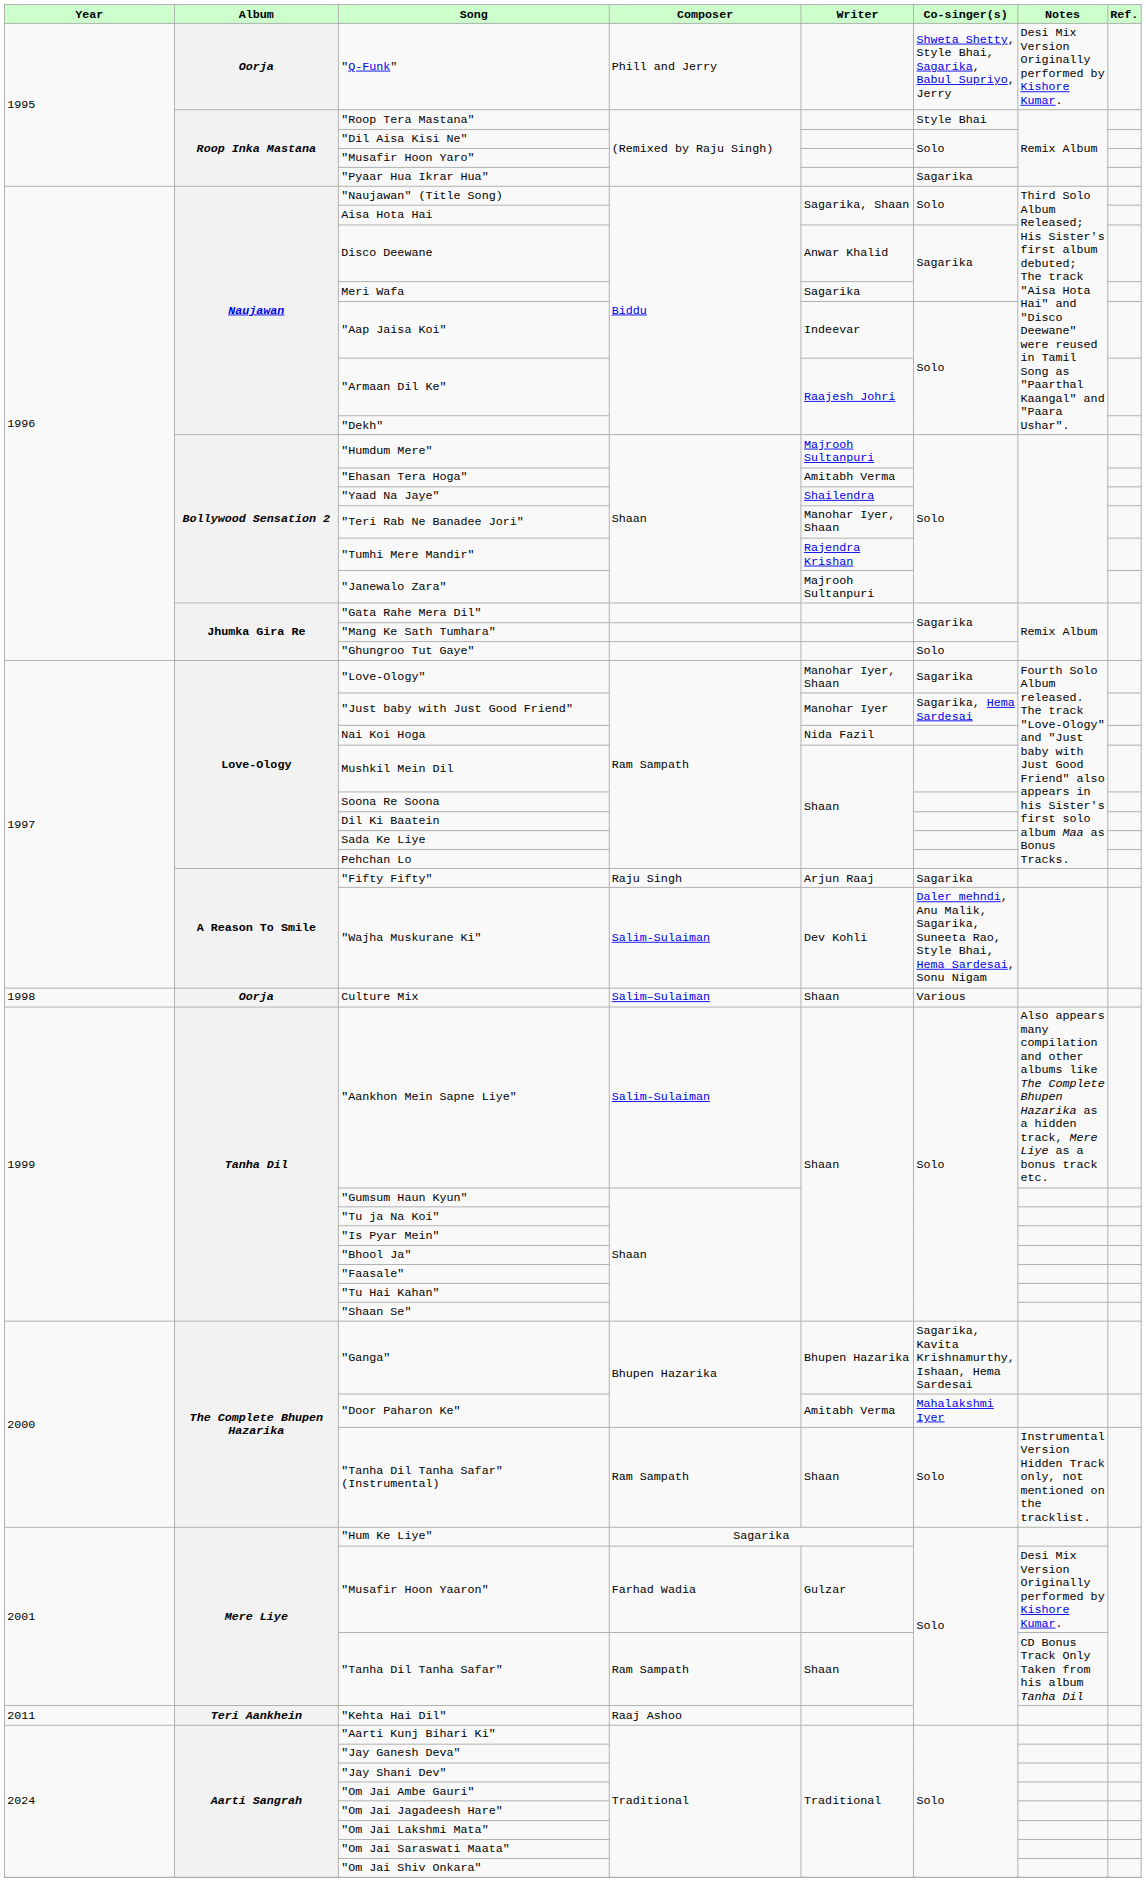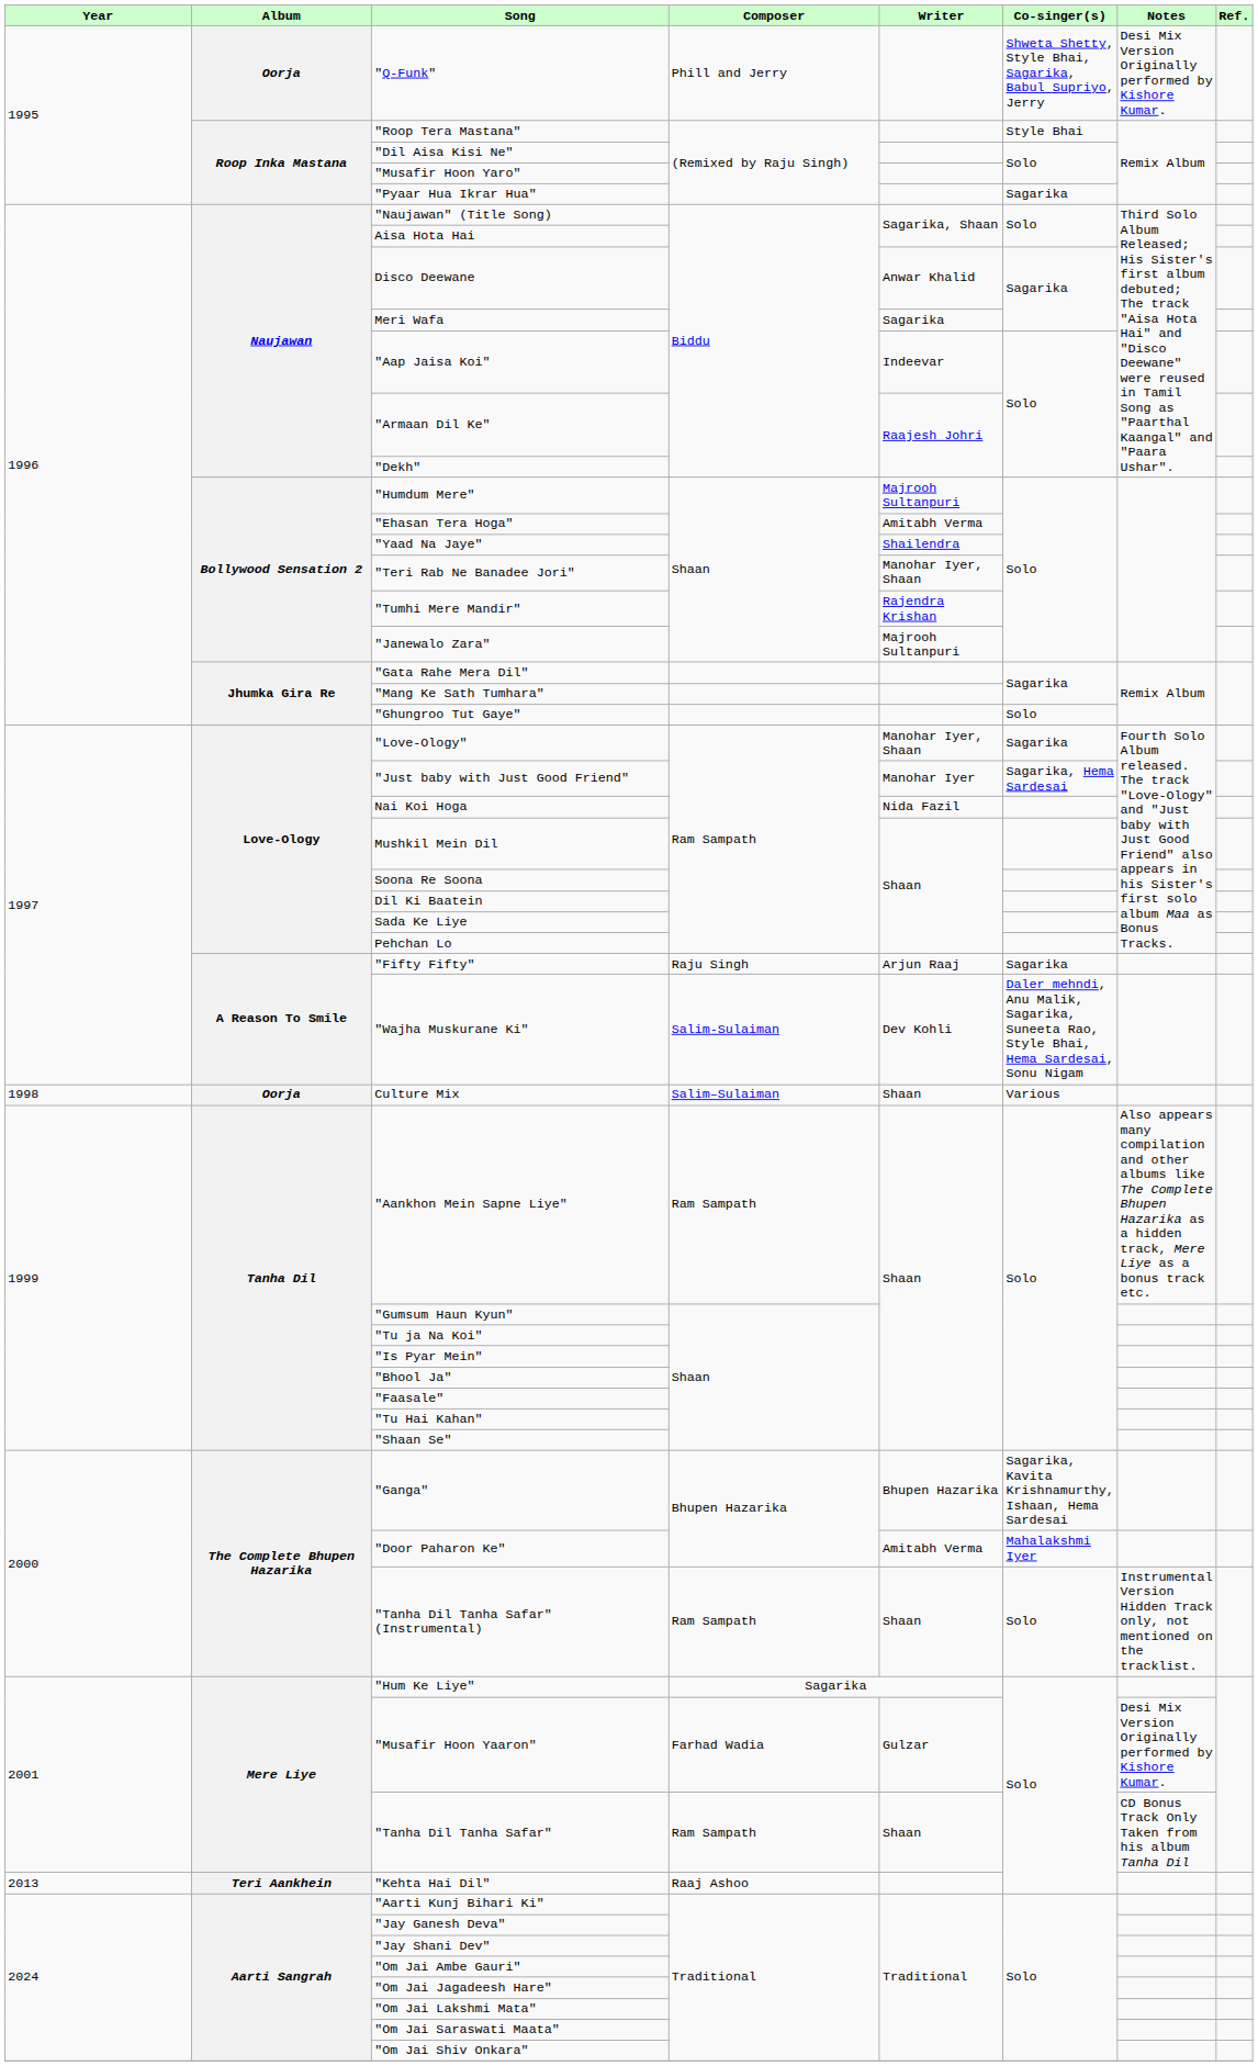"Aankhon Mein Sapne Liye" | Composer: Salim-Sulaiman -> Ram Sampath
"Kehta Hai Dil" | Year: 2011 -> 2013
